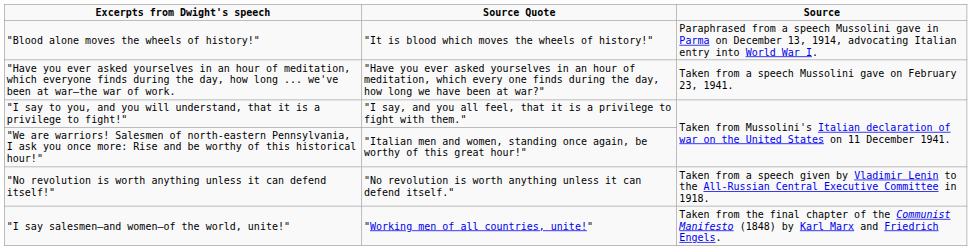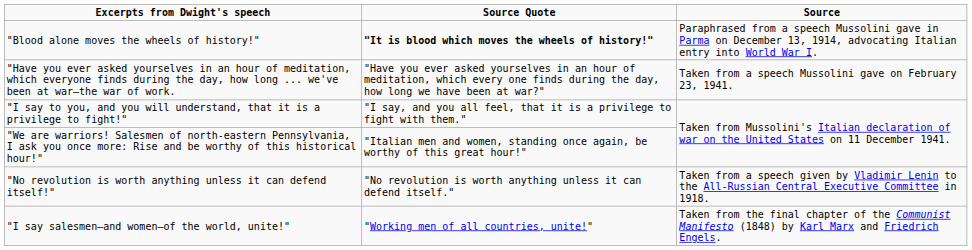"Blood alone moves the wheels of history!" | Source Quote: normal -> bold
